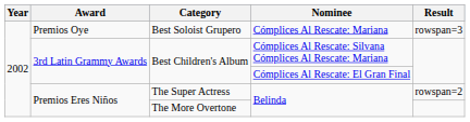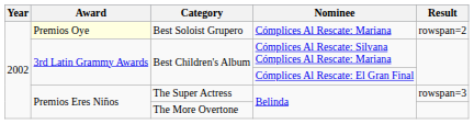Best Soloist Grupero | Award: no background -> lightyellow background
Best Soloist Grupero | Result: rowspan=3 -> rowspan=2
The Super Actress | Result: rowspan=2 -> rowspan=3
